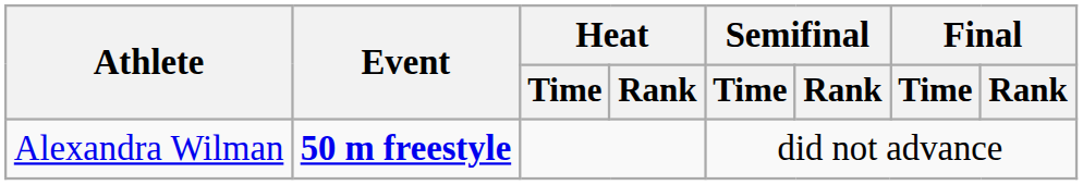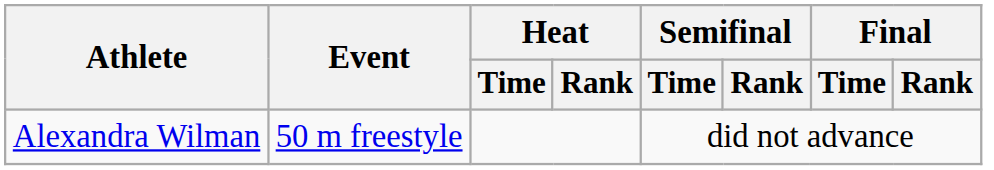Alexandra Wilman | Event: bold -> normal
